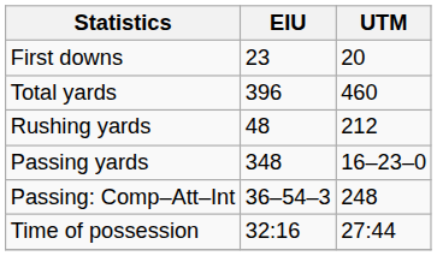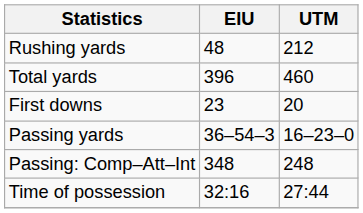rows swapped: First downs <-> Rushing yards
Passing yards | EIU: 348 -> 36–54–3
Passing: Comp–Att–Int | EIU: 36–54–3 -> 348
